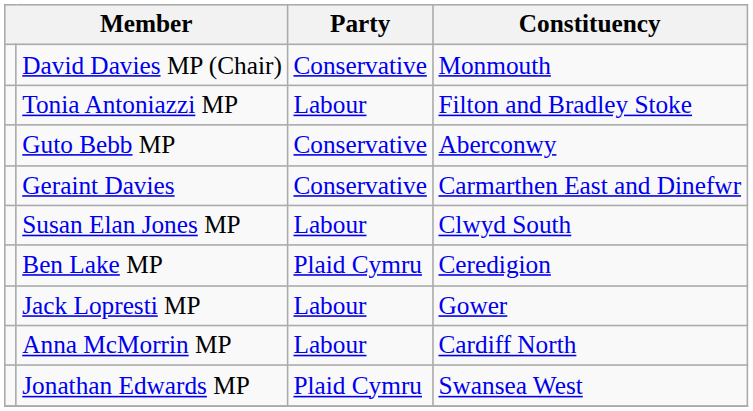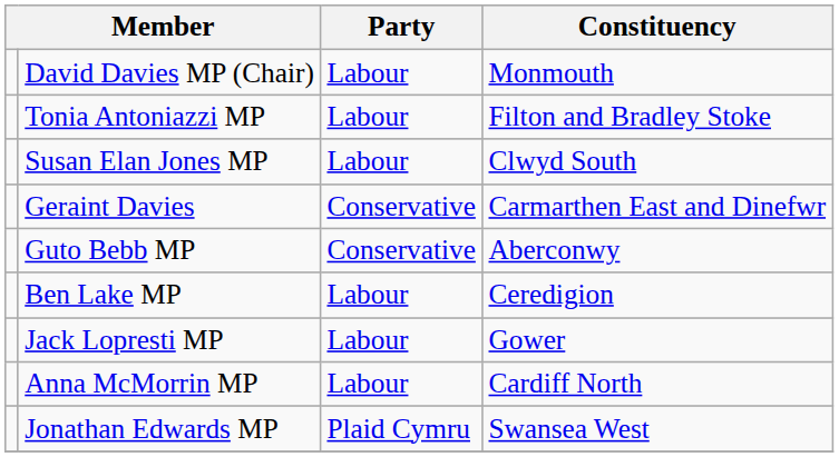David Davies MP (Chair) | Party: Conservative -> Labour
rows swapped: Guto Bebb MP <-> Susan Elan Jones MP
Ben Lake MP | Party: Plaid Cymru -> Labour
